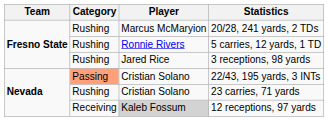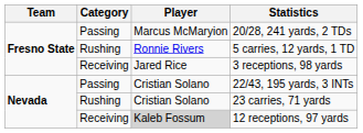20/28, 241 yards, 2 TDs | Category: Rushing -> Passing
3 receptions, 98 yards | Category: Rushing -> Receiving
22/43, 195 yards, 3 INTs | Category: lightsalmon background -> no background
